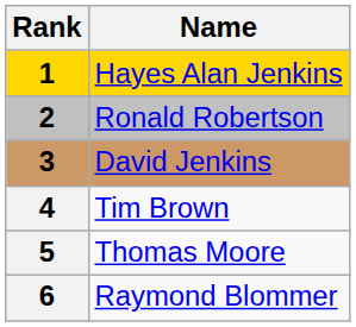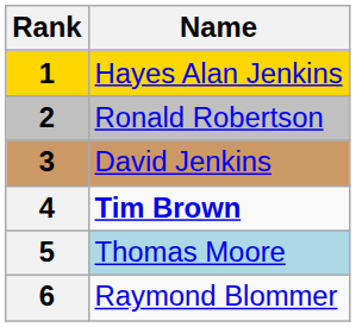Tim Brown | Name: normal -> bold
Thomas Moore | Name: no background -> lightblue background
